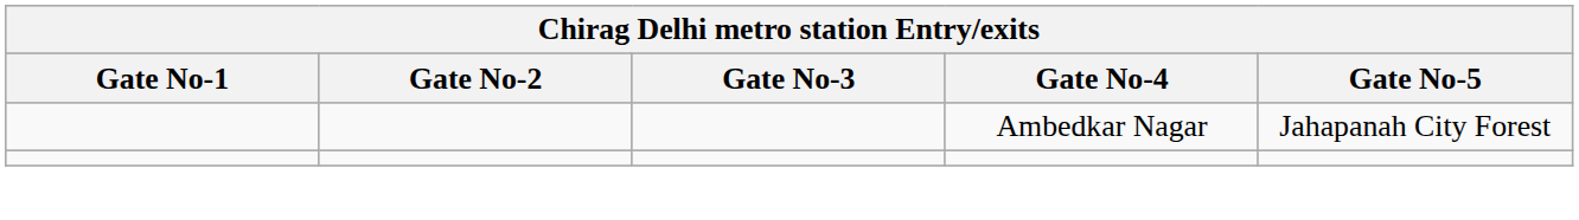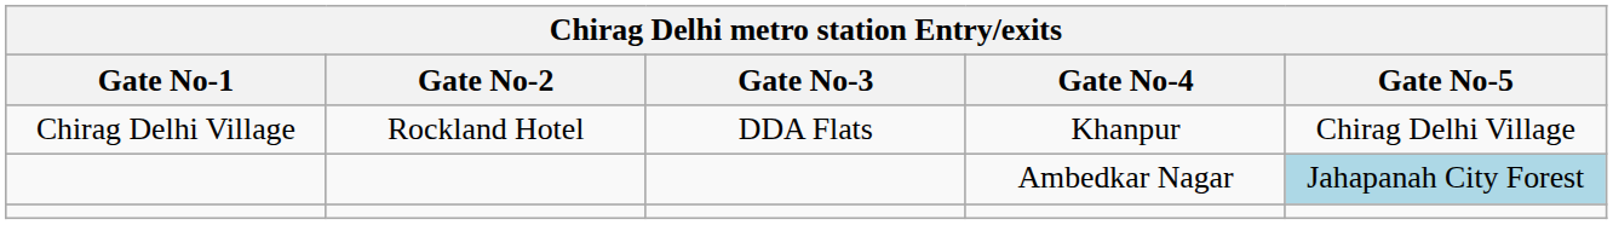+ row: Chirag Delhi Village | Rockland Hotel | DDA Flats | Khanpur | Chirag Delhi Village
Ambedkar Nagar | Gate No-5: no background -> lightblue background
